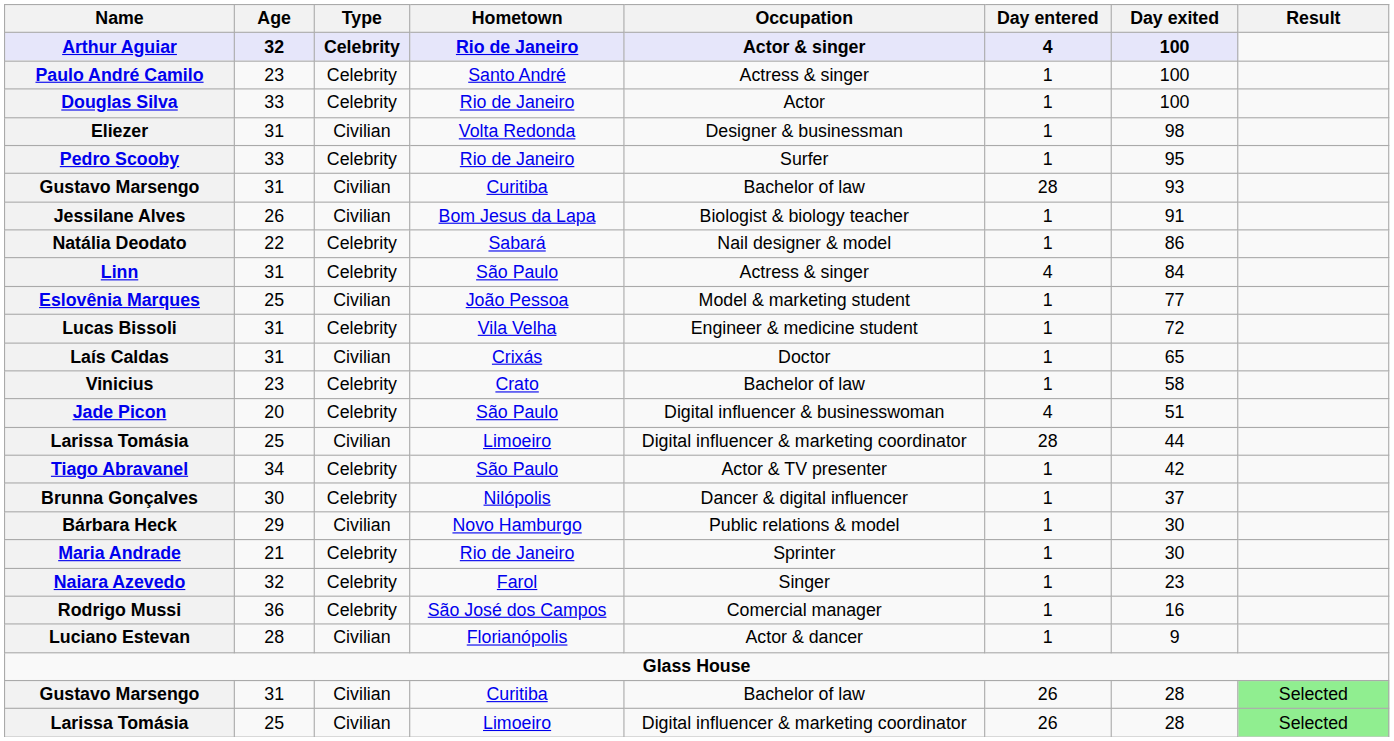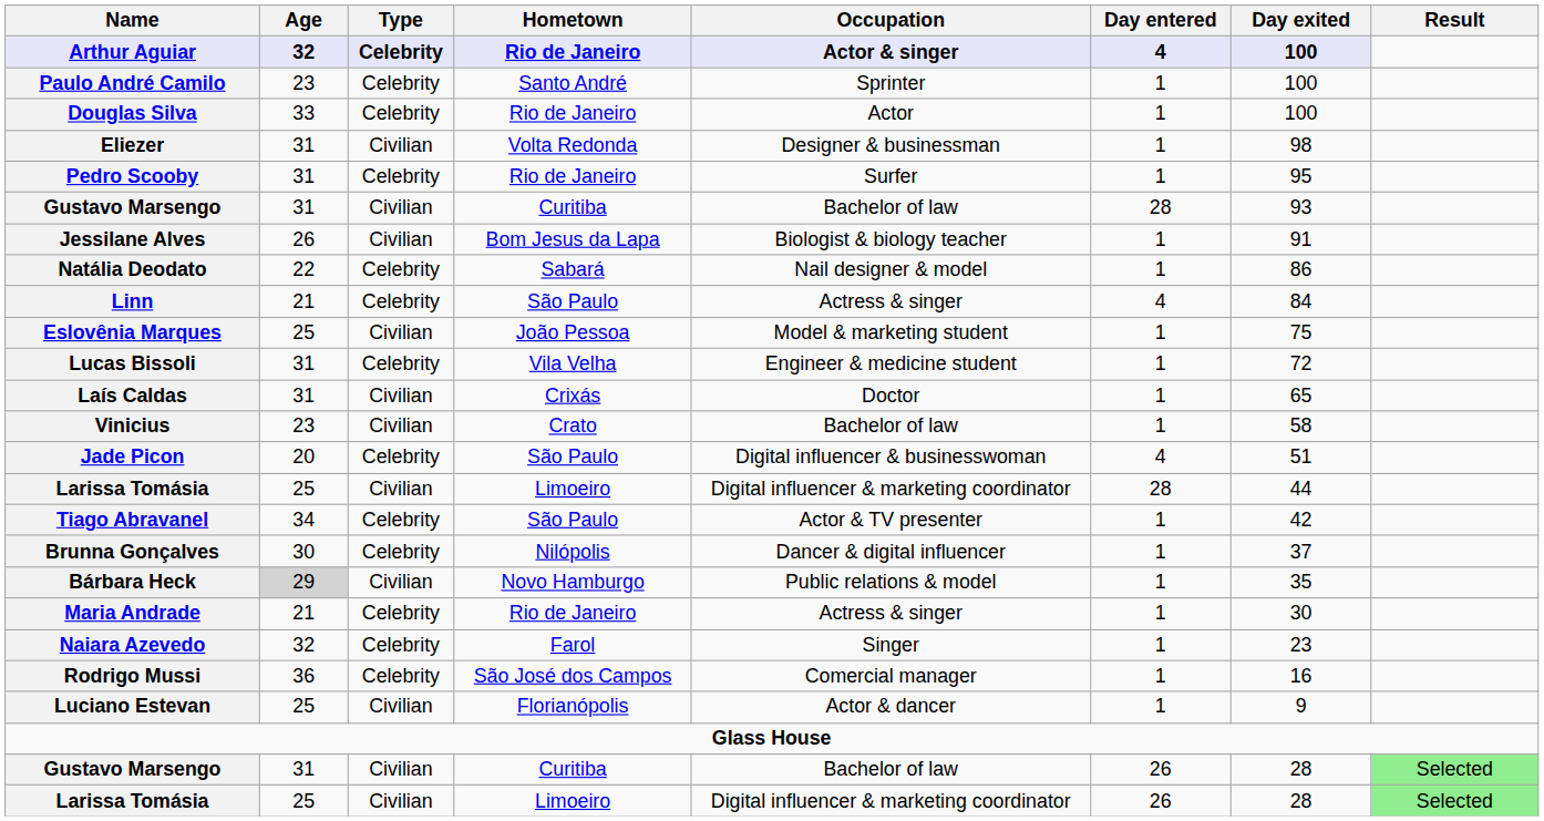Paulo André Camilo | Occupation: Actress & singer -> Sprinter
Pedro Scooby | Age: 33 -> 31
Linn | Age: 31 -> 21
Eslovênia Marques | Day exited: 77 -> 75
Vinicius | Type: Celebrity -> Civilian
Bárbara Heck | Age: no background -> lightgrey background
Bárbara Heck | Day exited: 30 -> 35
Maria Andrade | Occupation: Sprinter -> Actress & singer
Luciano Estevan | Age: 28 -> 25
